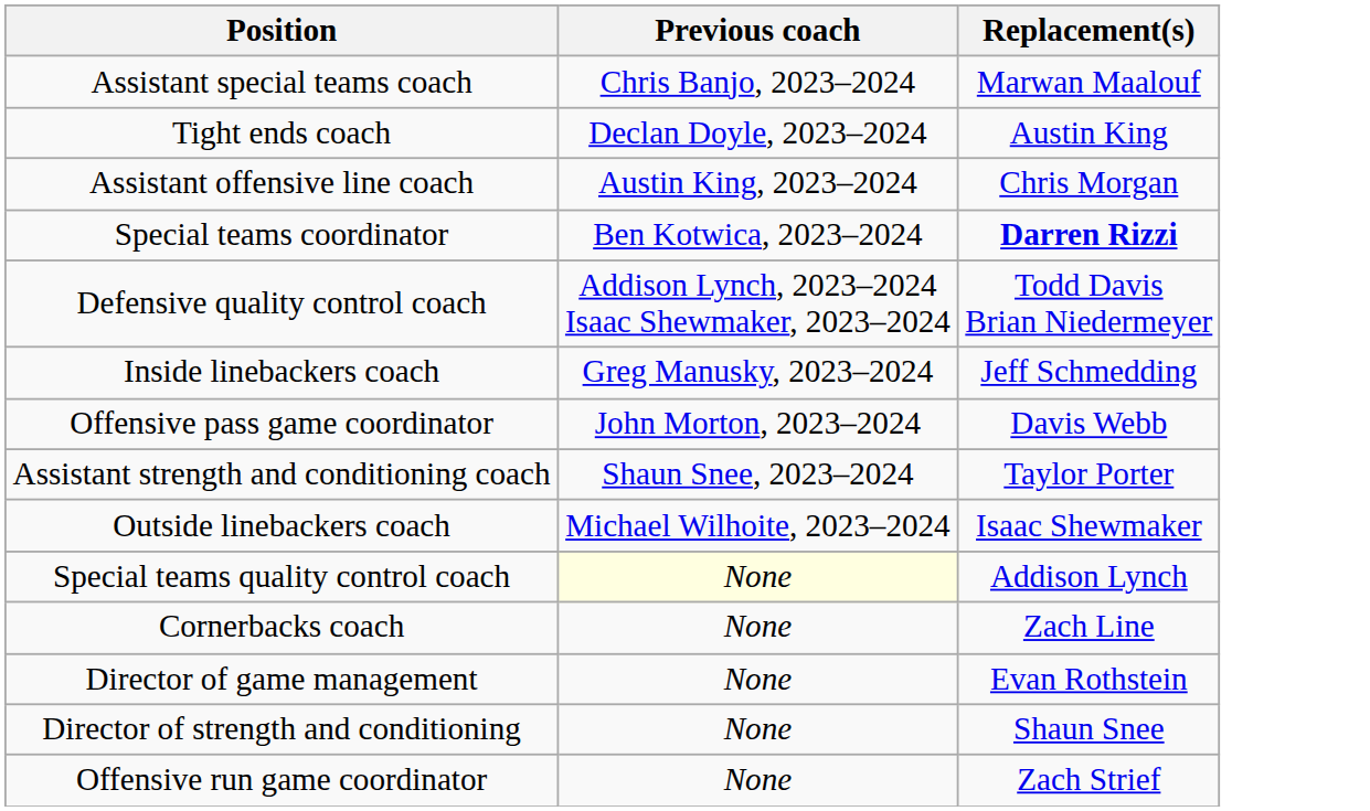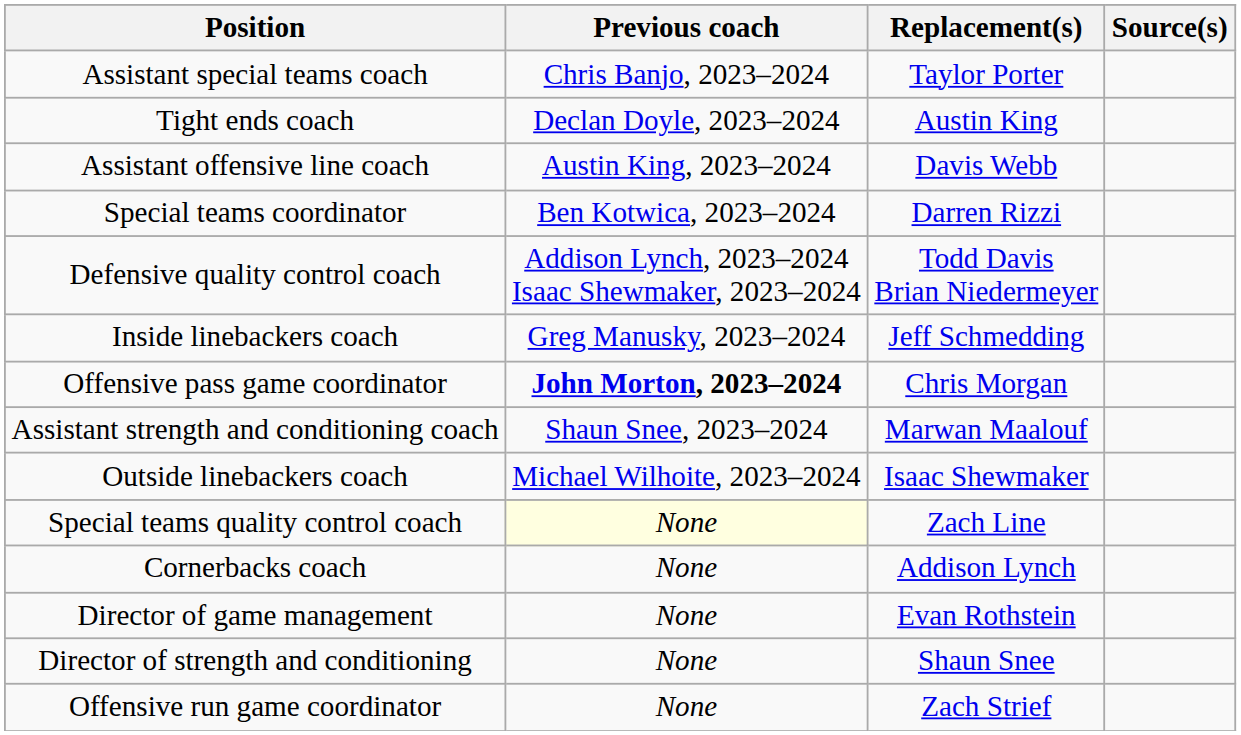+ column: Source(s)
Assistant special teams coach | Replacement(s): Marwan Maalouf -> Taylor Porter
Assistant offensive line coach | Replacement(s): Chris Morgan -> Davis Webb
Special teams coordinator | Replacement(s): bold -> normal
Offensive pass game coordinator | Previous coach: normal -> bold
Offensive pass game coordinator | Replacement(s): Davis Webb -> Chris Morgan
Assistant strength and conditioning coach | Replacement(s): Taylor Porter -> Marwan Maalouf
Special teams quality control coach | Replacement(s): Addison Lynch -> Zach Line
Cornerbacks coach | Replacement(s): Zach Line -> Addison Lynch
